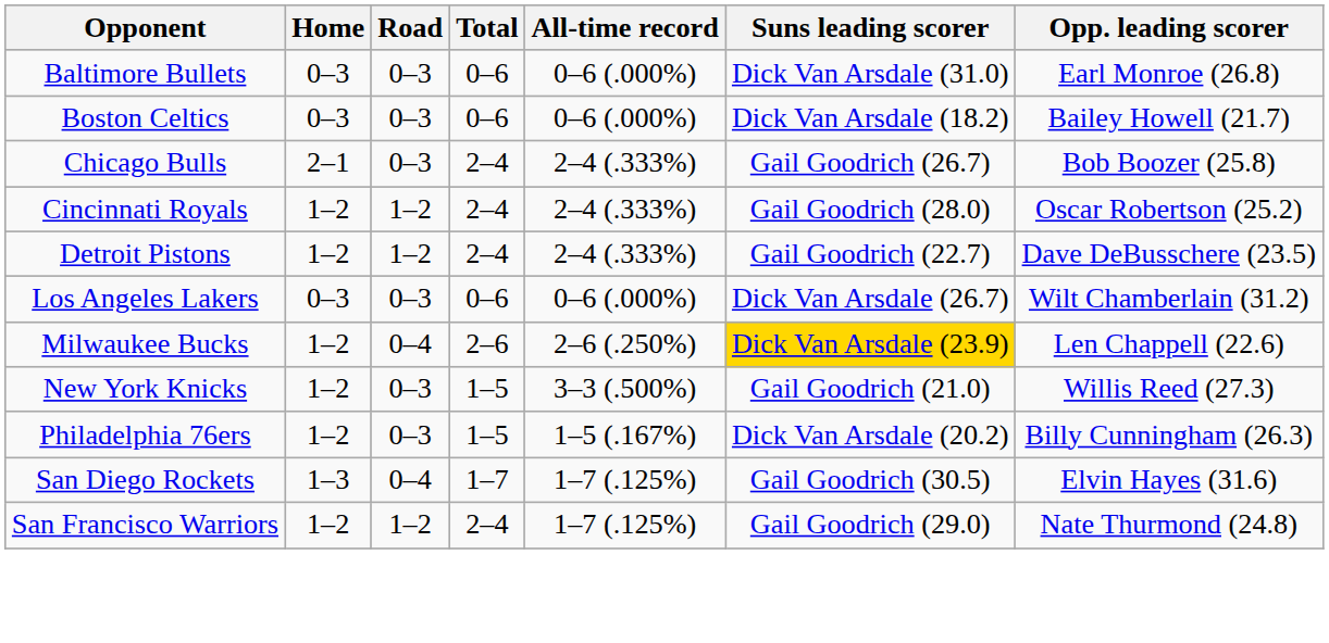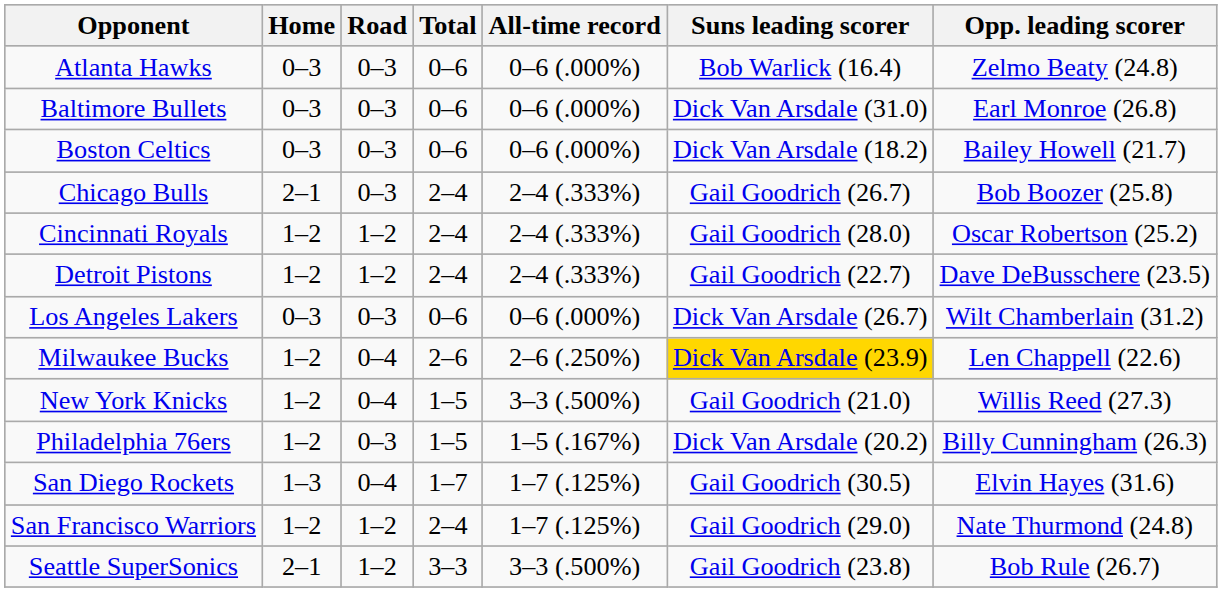+ row: Atlanta Hawks | 0–3 | 0–3 | 0–6 | 0–6 (.000%) | Bob Warlick (16.4) | Zelmo Beaty (24.8)
New York Knicks | Road: 0–3 -> 0–4
+ row: Seattle SuperSonics | 2–1 | 1–2 | 3–3 | 3–3 (.500%) | Gail Goodrich (23.8) | Bob Rule (26.7)
